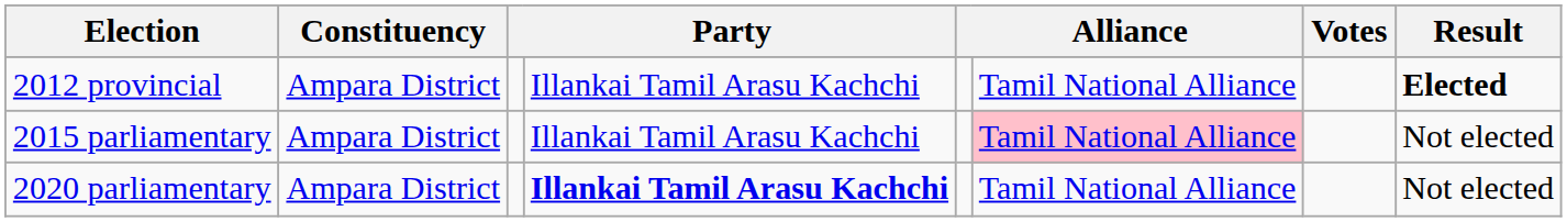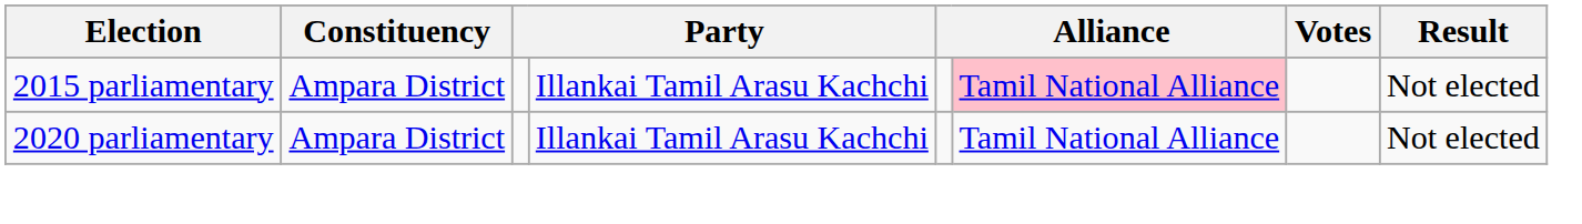- row: 2012 provincial | Ampara District | Illankai Tamil Arasu Kachchi | Tamil National Alliance | Elected
2020 parliamentary | column 4: bold -> normal
